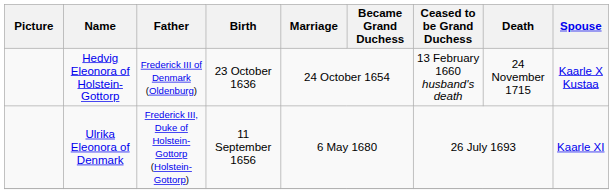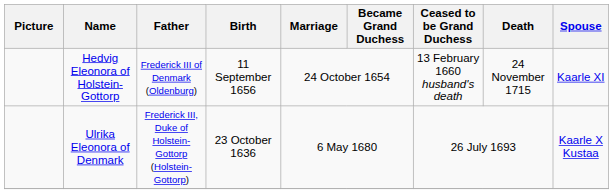Hedvig Eleonora of Holstein-Gottorp | Birth: 23 October 1636 -> 11 September 1656
Hedvig Eleonora of Holstein-Gottorp | Spouse: Kaarle X Kustaa -> Kaarle XI
Ulrika Eleonora of Denmark | Birth: 11 September 1656 -> 23 October 1636
Ulrika Eleonora of Denmark | Spouse: Kaarle XI -> Kaarle X Kustaa
